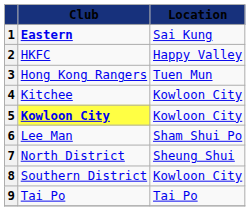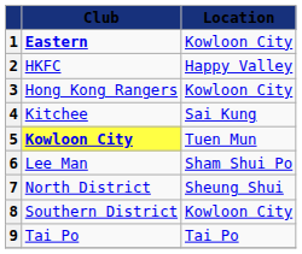1 | Location: Sai Kung -> Kowloon City
3 | Location: Tuen Mun -> Kowloon City
4 | Location: Kowloon City -> Sai Kung
5 | Location: Kowloon City -> Tuen Mun
